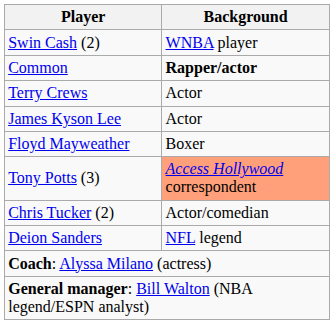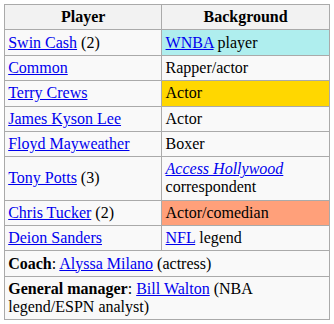Swin Cash (2) | Background: no background -> paleturquoise background
Common | Background: bold -> normal
Terry Crews | Background: no background -> gold background
Tony Potts (3) | Background: lightsalmon background -> no background
Chris Tucker (2) | Background: no background -> lightsalmon background
